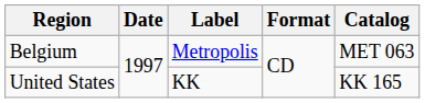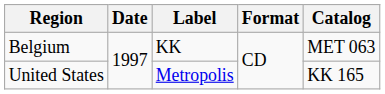Belgium | Label: Metropolis -> KK
United States | Label: KK -> Metropolis
